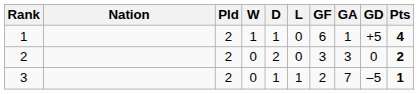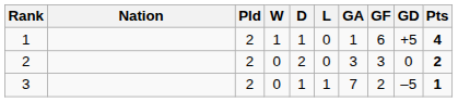columns swapped: GF <-> GA
